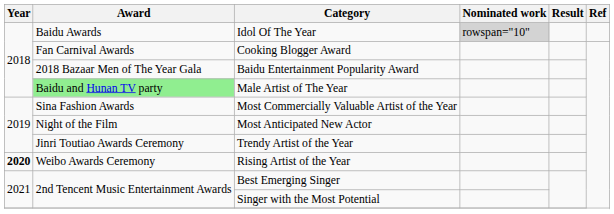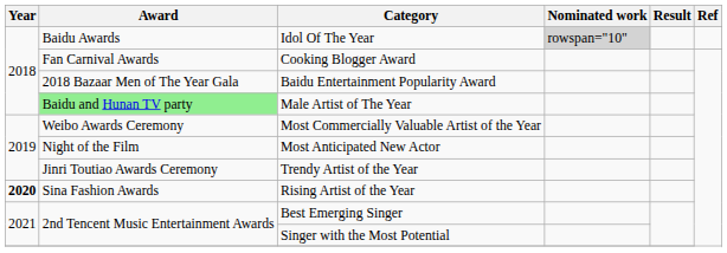Most Commercially Valuable Artist of the Year | Award: Sina Fashion Awards -> Weibo Awards Ceremony
Rising Artist of the Year | Award: Weibo Awards Ceremony -> Sina Fashion Awards
